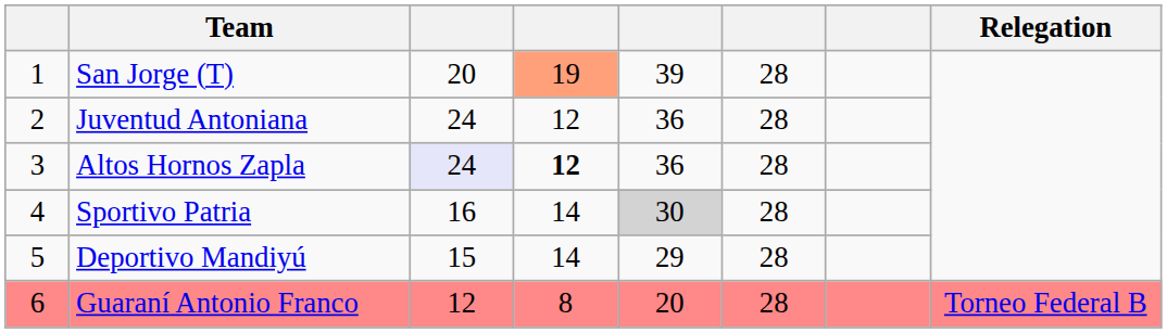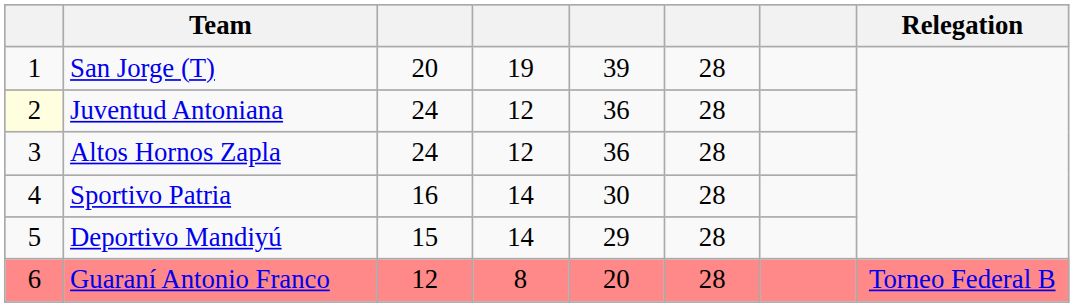San Jorge (T) | column 4: lightsalmon background -> no background
Juventud Antoniana | column 1: no background -> lightyellow background
Altos Hornos Zapla | column 3: lavender background -> no background
Altos Hornos Zapla | column 4: bold -> normal
Sportivo Patria | column 5: lightgrey background -> no background
